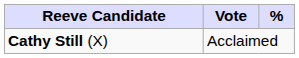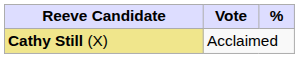Cathy Still (X) | Reeve Candidate: no background -> khaki background
